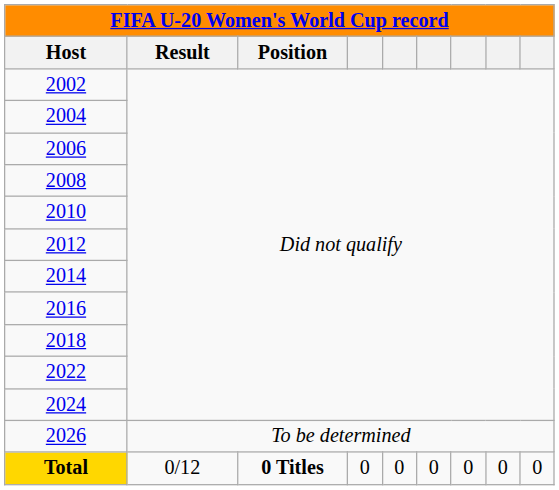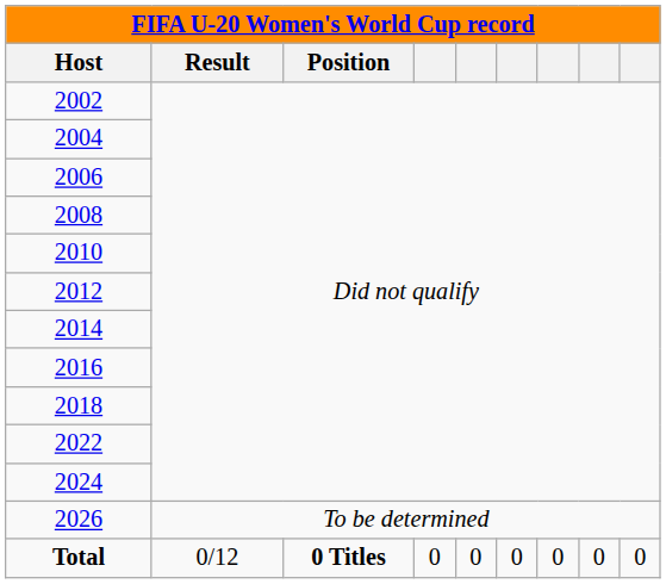Total | FIFA U-20 Women's World Cup record / Host: gold background -> no background
